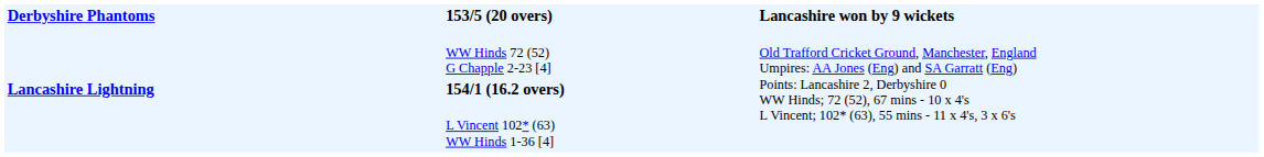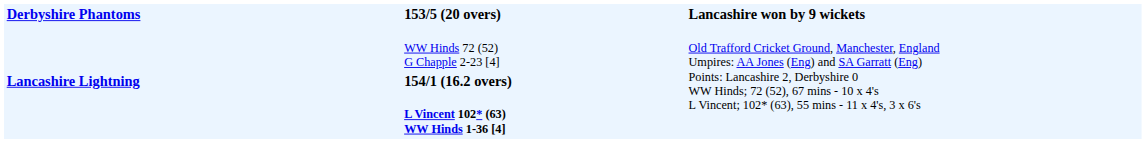L Vincent 102* (63) WW Hinds 1-36 [4] | 153/5 (20 overs): normal -> bold
